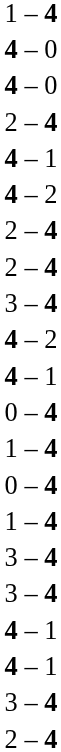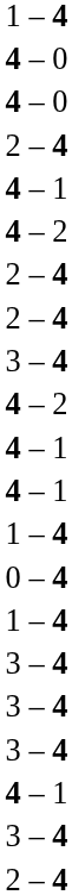row 12 | column 1: 0 – 4 -> 4 – 1
row 18 | column 1: 4 – 1 -> 3 – 4
